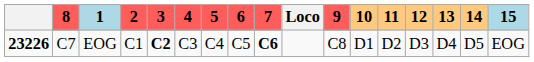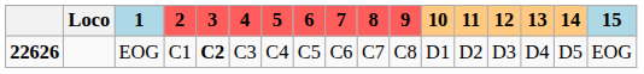columns swapped: Loco <-> 8
row 2 | column 1: 23226 -> 22626
row 2 | 7: bold -> normal
